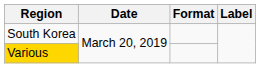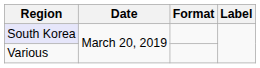South Korea | Region: no background -> lavender background
Various | Region: gold background -> no background
